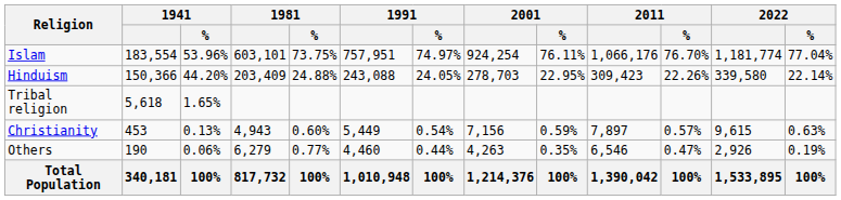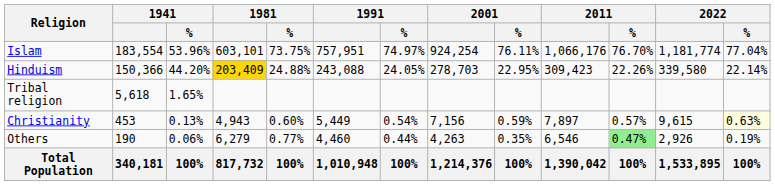Hinduism | 1981: no background -> gold background
Christianity | 2022 / %: no background -> lightyellow background
Others | 2011 / %: no background -> lightgreen background
